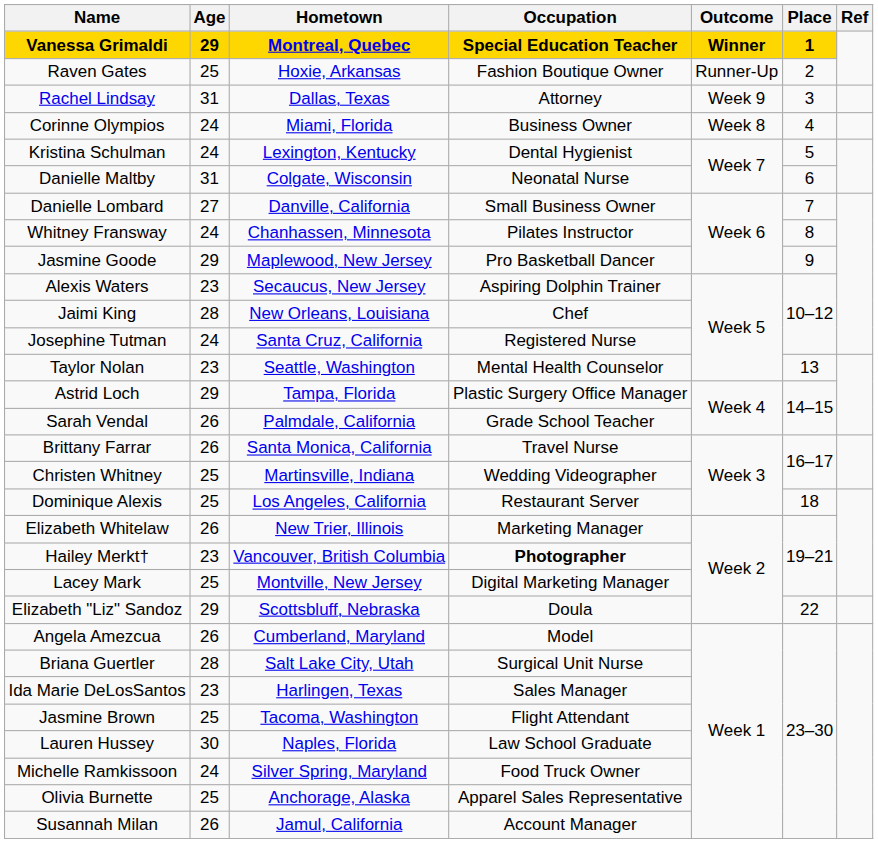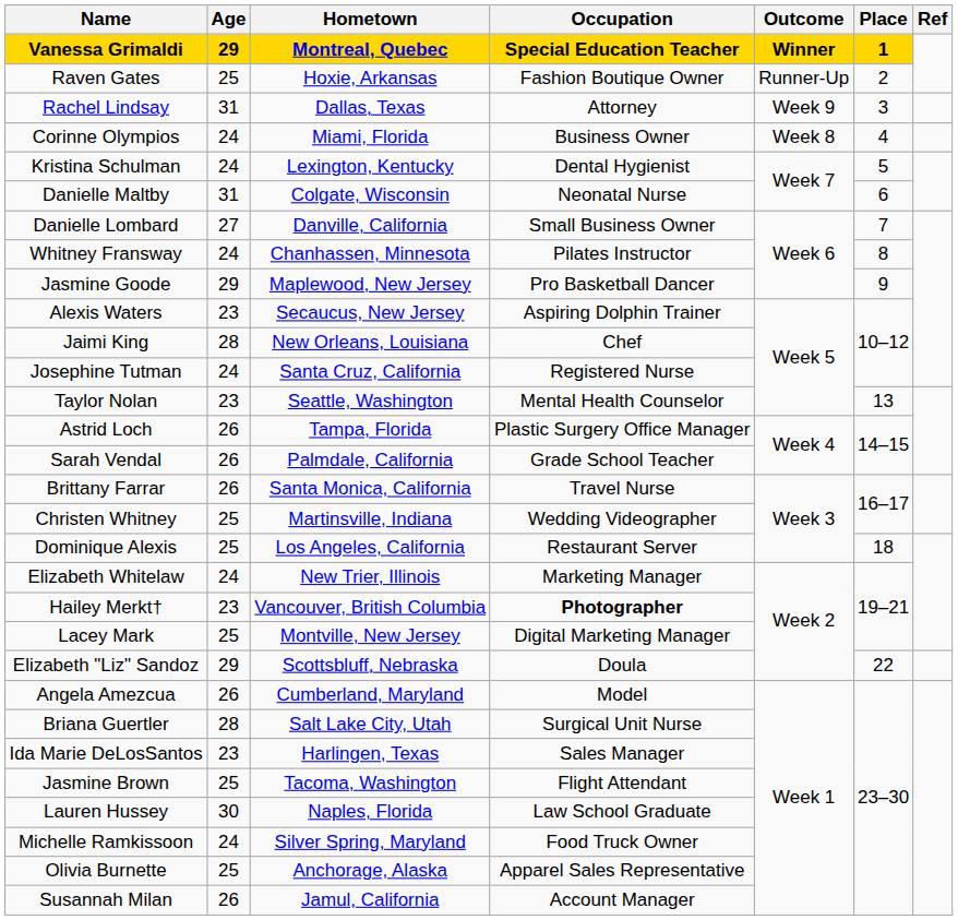Astrid Loch | Age: 29 -> 26
Elizabeth Whitelaw | Age: 26 -> 24
